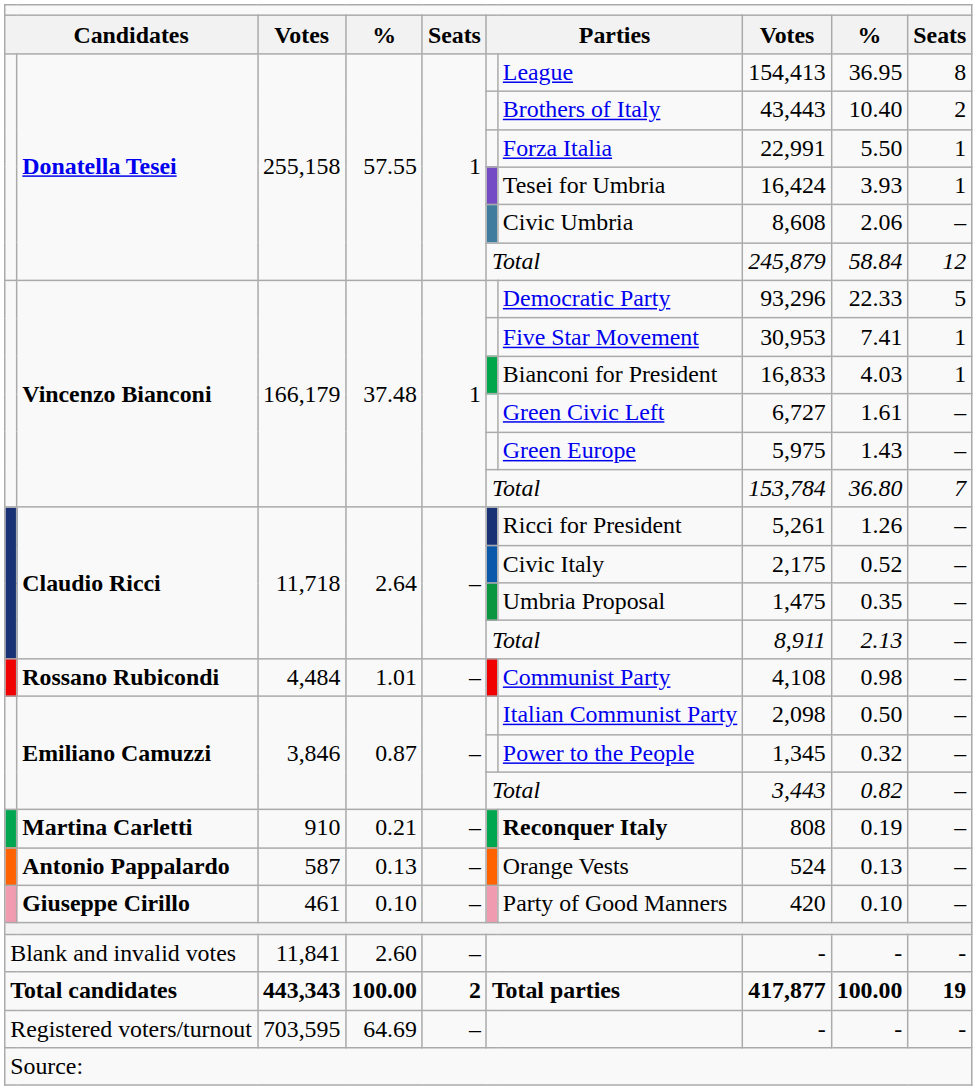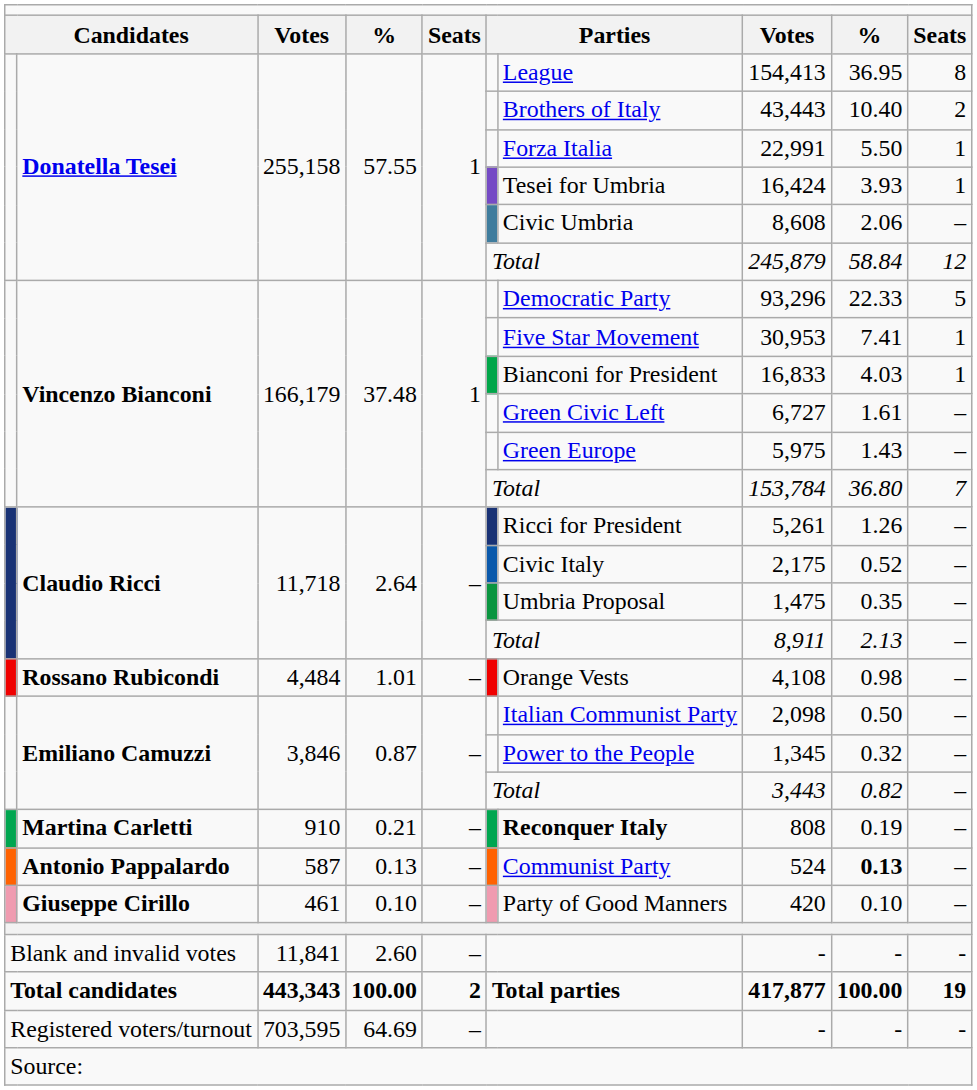Rossano Rubicondi | column 7: Communist Party -> Orange Vests
Antonio Pappalardo | column 7: Orange Vests -> Communist Party
Antonio Pappalardo | column 9: normal -> bold
